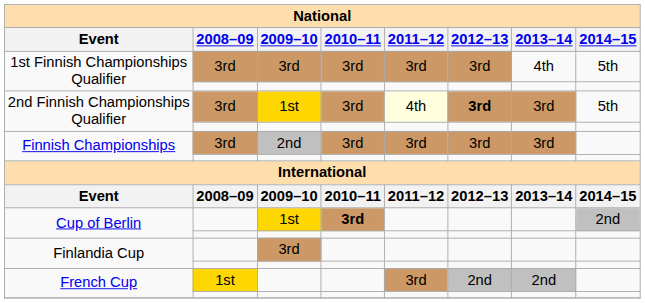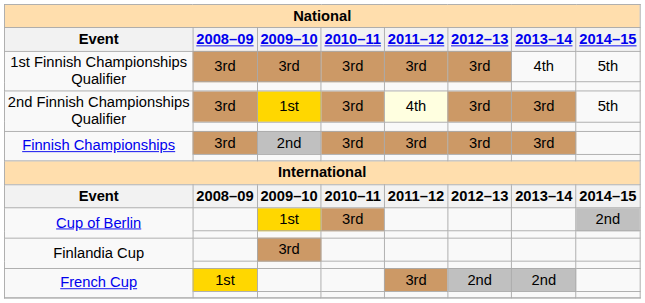2nd Finnish Championships Qualifier / 1st | 2012–13: bold -> normal
Cup of Berlin / 1st | 2010–11: bold -> normal
